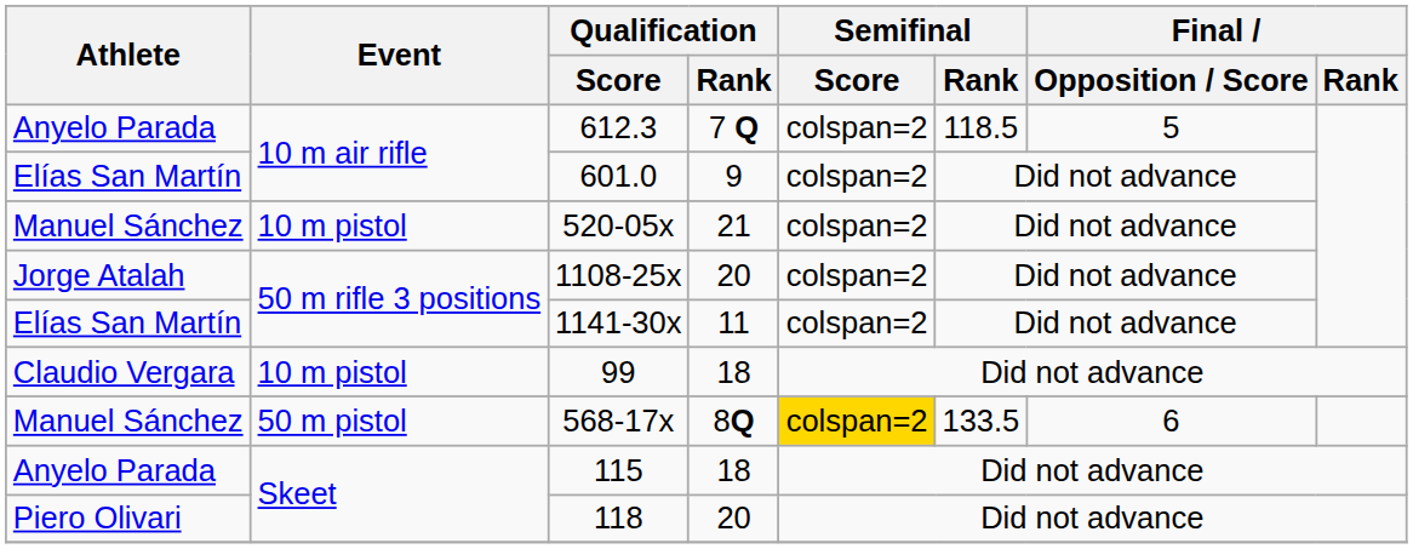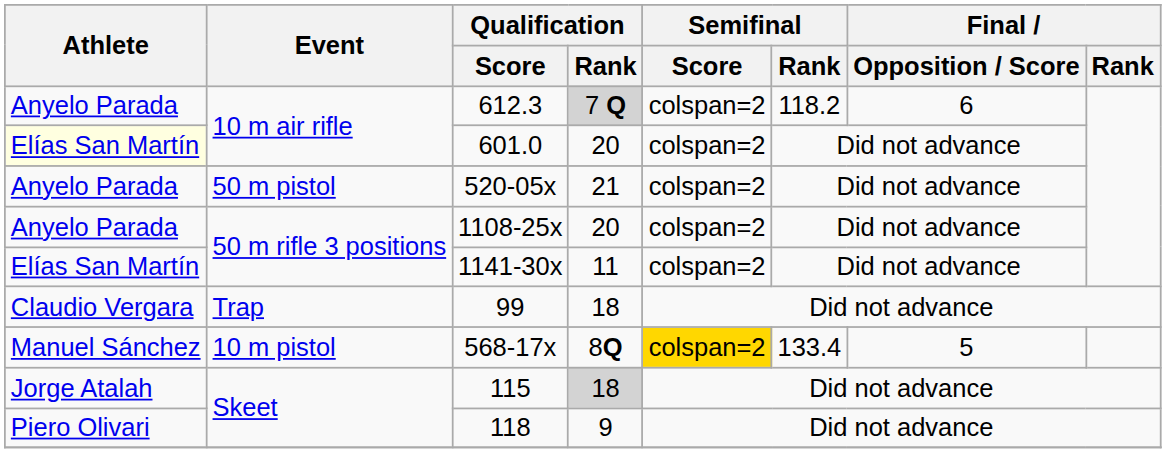612.3 | Qualification / Rank: no background -> lightgrey background
612.3 | Semifinal / Rank: 118.5 -> 118.2
612.3 | Final / Opposition / Score: 5 -> 6
601.0 | Athlete: no background -> lightyellow background
601.0 | Qualification / Rank: 9 -> 20
520-05x | Athlete: Manuel Sánchez -> Anyelo Parada
520-05x | Event: 10 m pistol -> 50 m pistol
1108-25x | Athlete: Jorge Atalah -> Anyelo Parada
99 | Event: 10 m pistol -> Trap
568-17x | Event: 50 m pistol -> 10 m pistol
568-17x | Semifinal / Rank: 133.5 -> 133.4
568-17x | Final / Opposition / Score: 6 -> 5
115 | Athlete: Anyelo Parada -> Jorge Atalah
115 | Qualification / Rank: no background -> lightgrey background
118 | Qualification / Rank: 20 -> 9
